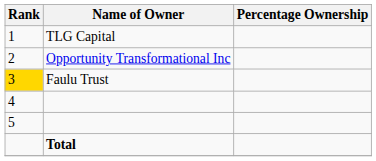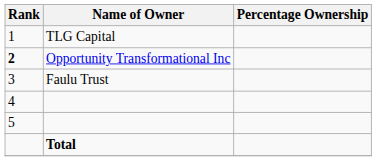2 | Rank: normal -> bold
3 | Rank: gold background -> no background
